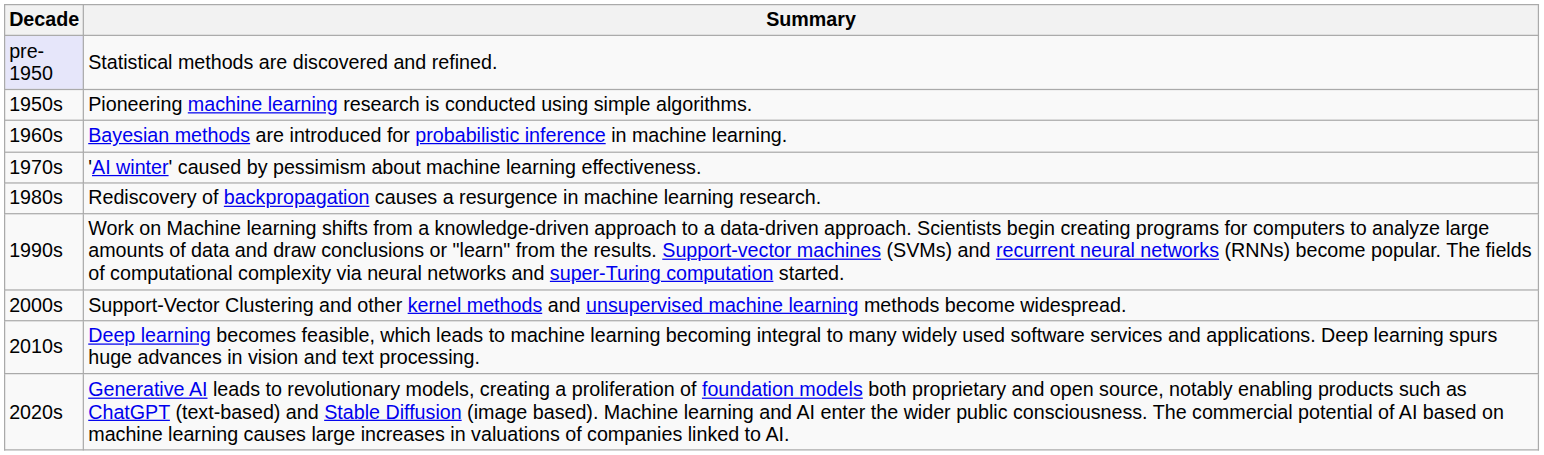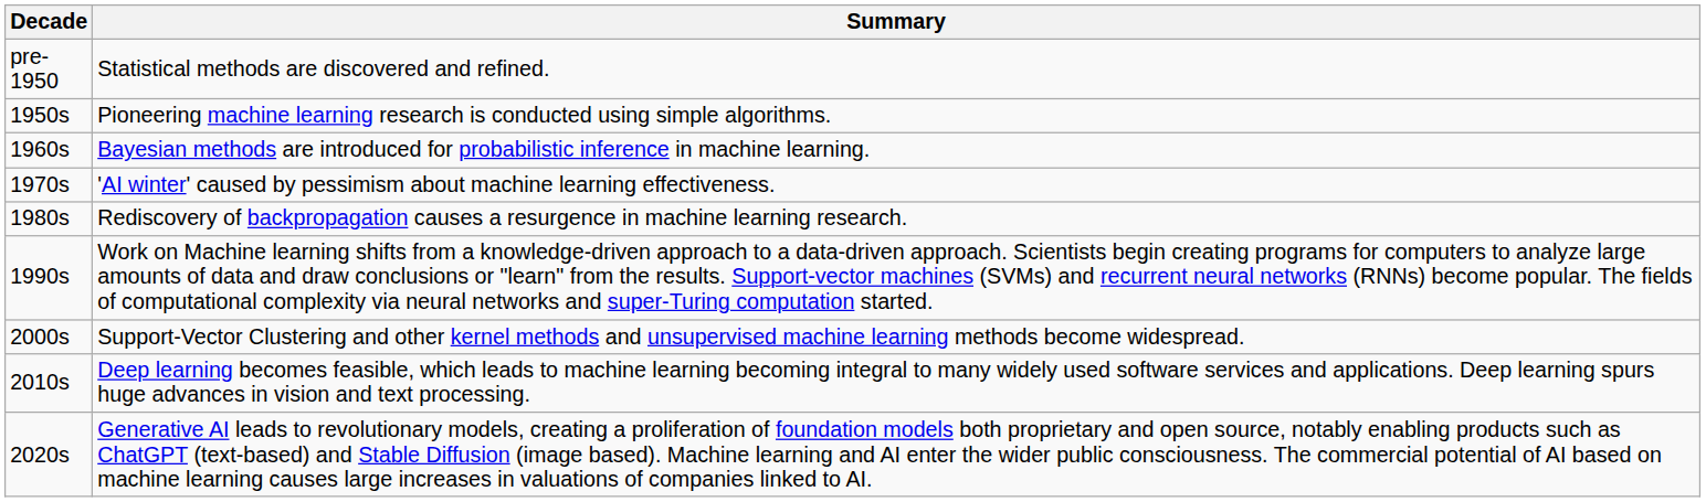Statistical methods are discovered and refined. | Decade: lavender background -> no background
